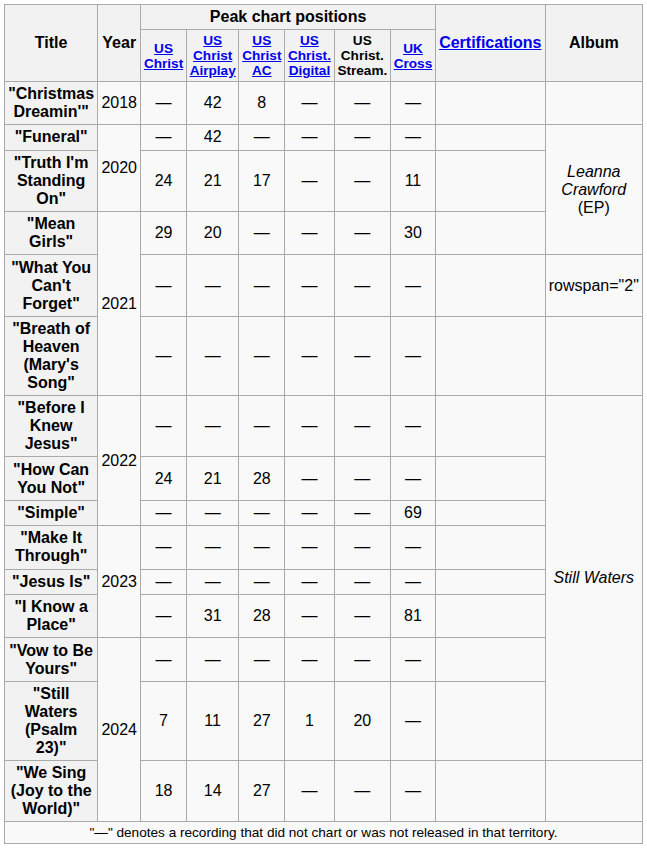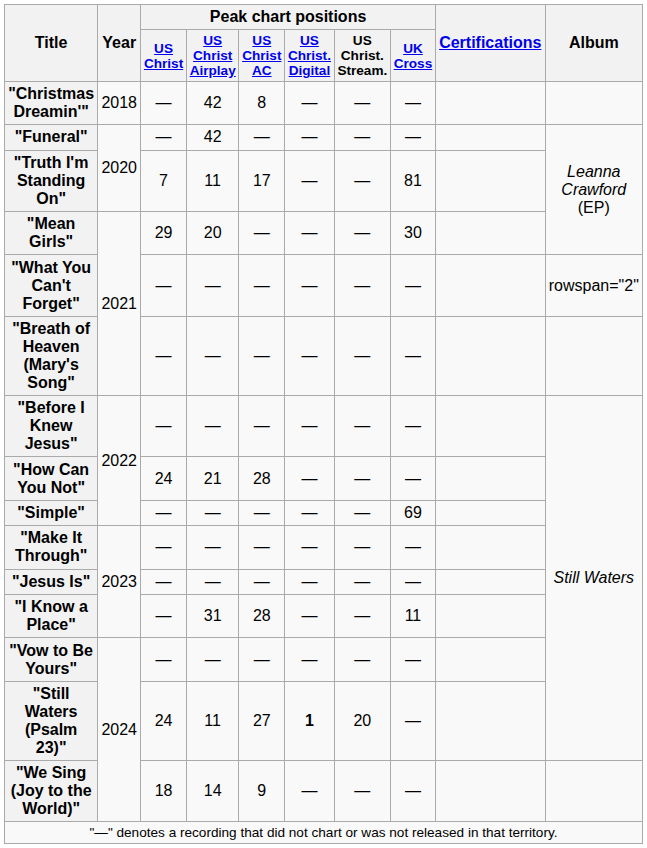"Truth I'm Standing On" | Peak chart positions / US Christ: 24 -> 7
"Truth I'm Standing On" | Peak chart positions / US Christ Airplay: 21 -> 11
"Truth I'm Standing On" | Peak chart positions / UK Cross: 11 -> 81
"I Know a Place" | Peak chart positions / UK Cross: 81 -> 11
"Still Waters (Psalm 23)" | Peak chart positions / US Christ: 7 -> 24
"Still Waters (Psalm 23)" | Peak chart positions / US Christ. Digital: normal -> bold
"We Sing (Joy to the World)" | Peak chart positions / US Christ AC: 27 -> 9
